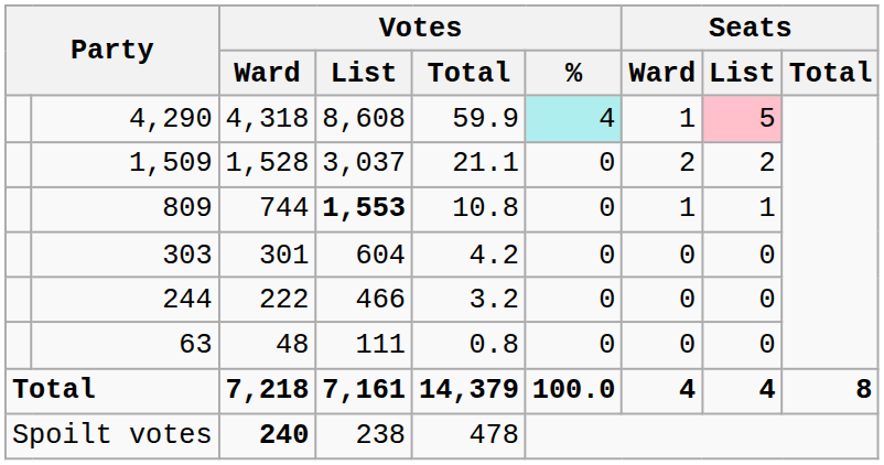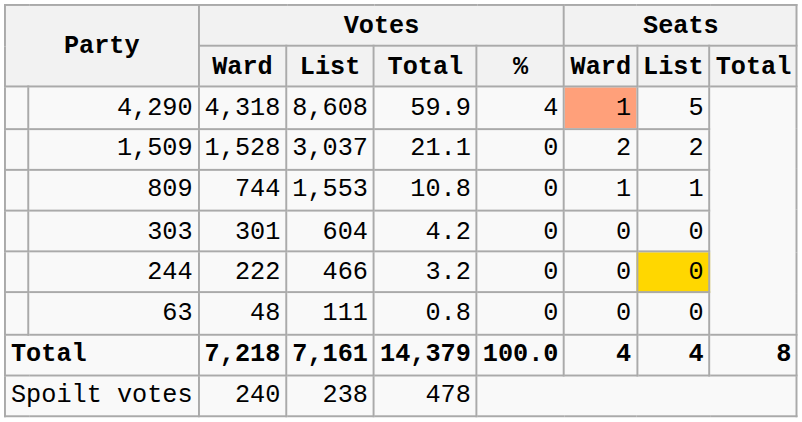4,290 | Votes / %: paleturquoise background -> no background
4,290 | Seats / Ward: no background -> lightsalmon background
4,290 | Seats / List: pink background -> no background
809 | Votes / List: bold -> normal
244 | Seats / List: no background -> gold background
Spoilt votes | Votes / Ward: bold -> normal
